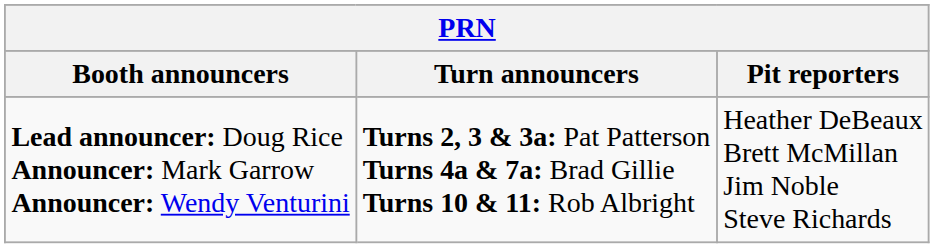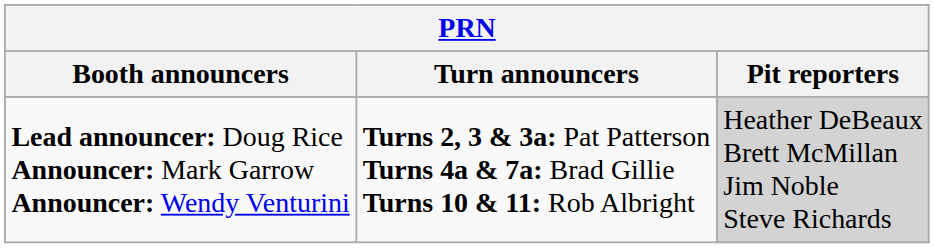row 3 | Pit reporters: no background -> lightgrey background
